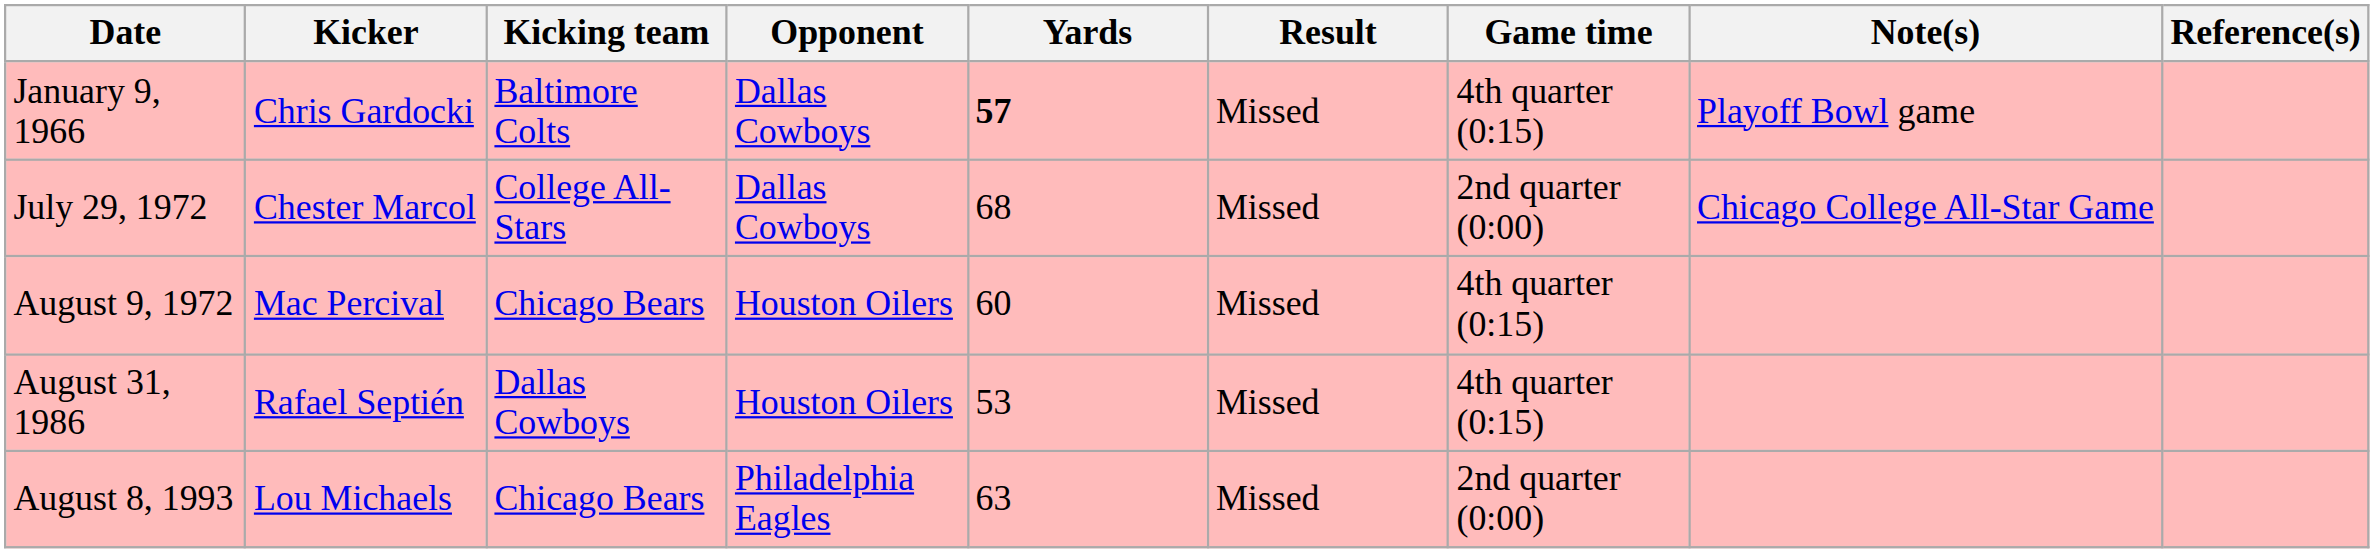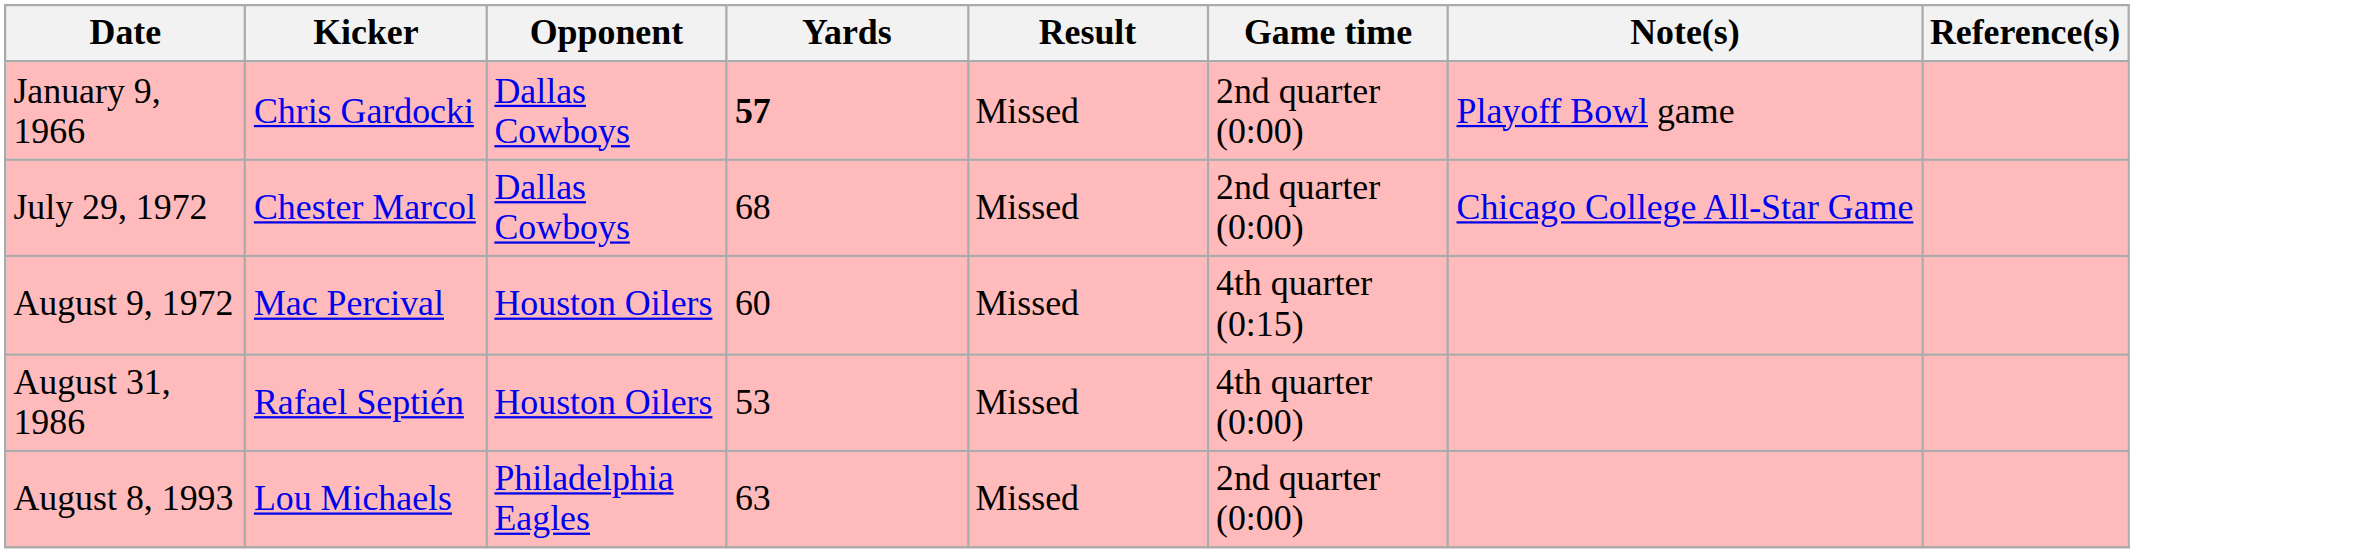- column: Kicking team | Baltimore Colts | College All-Stars | Chicago Bears | Dallas Cowboys | Chicago Bears
January 9, 1966 | Game time: 4th quarter (0:15) -> 2nd quarter (0:00)
August 31, 1986 | Game time: 4th quarter (0:15) -> 4th quarter (0:00)
